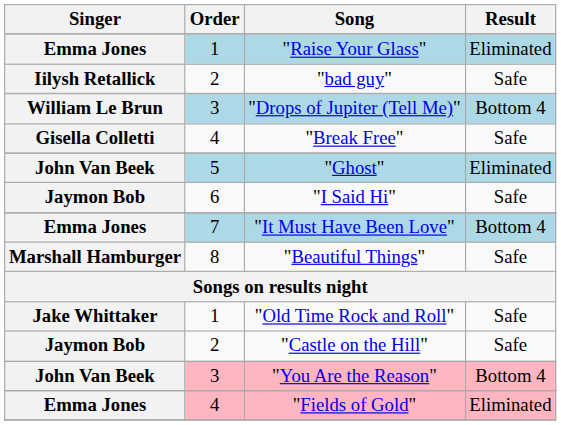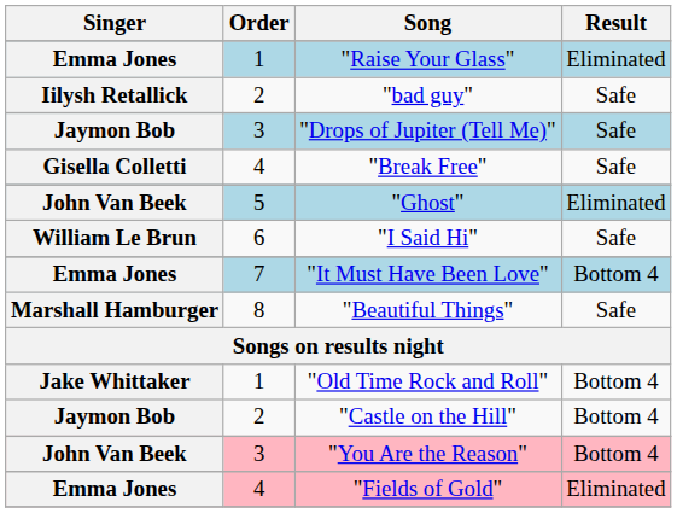"Drops of Jupiter (Tell Me)" | Singer: William Le Brun -> Jaymon Bob
"Drops of Jupiter (Tell Me)" | Result: Bottom 4 -> Safe
"I Said Hi" | Singer: Jaymon Bob -> William Le Brun
"Old Time Rock and Roll" | Result: Safe -> Bottom 4
"Castle on the Hill" | Result: Safe -> Bottom 4
